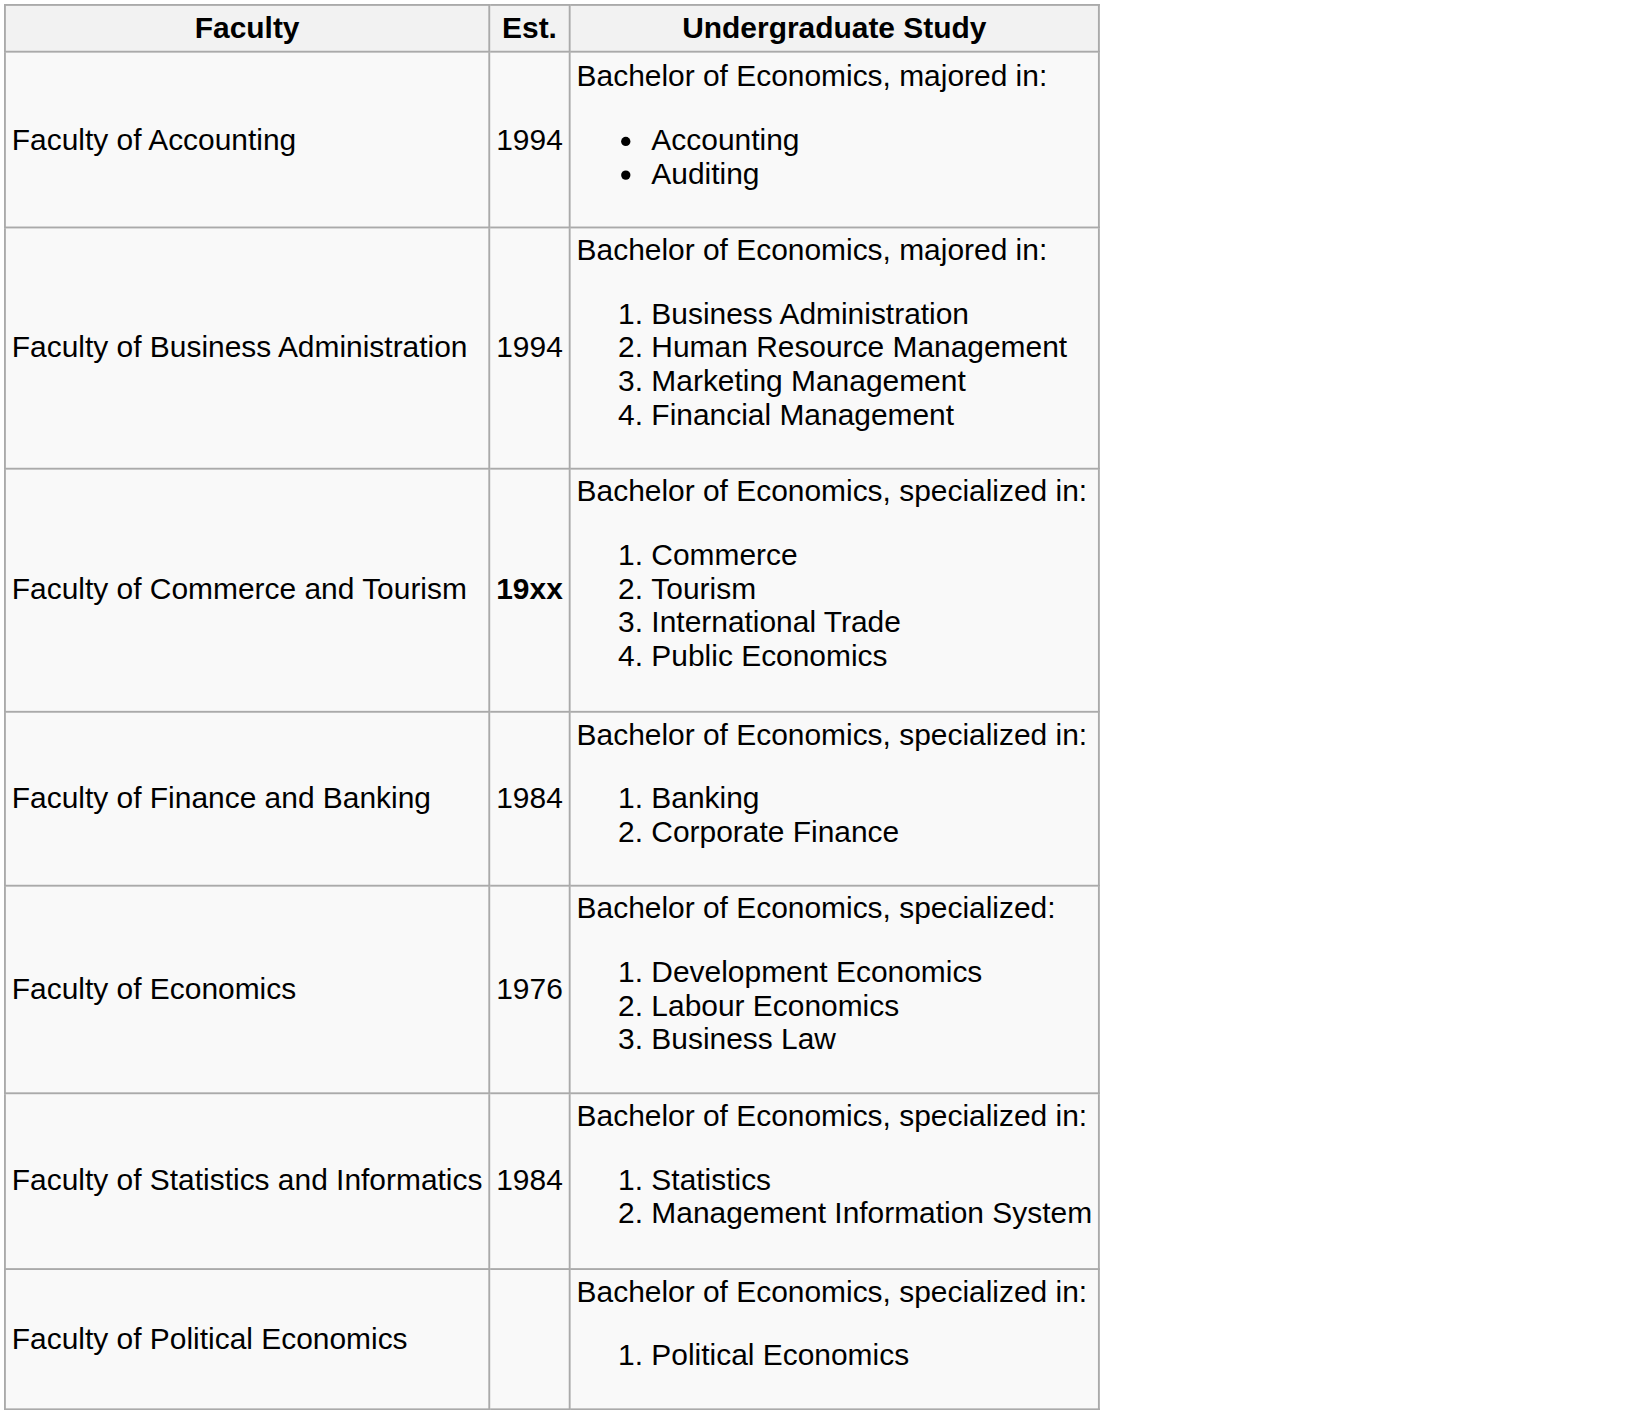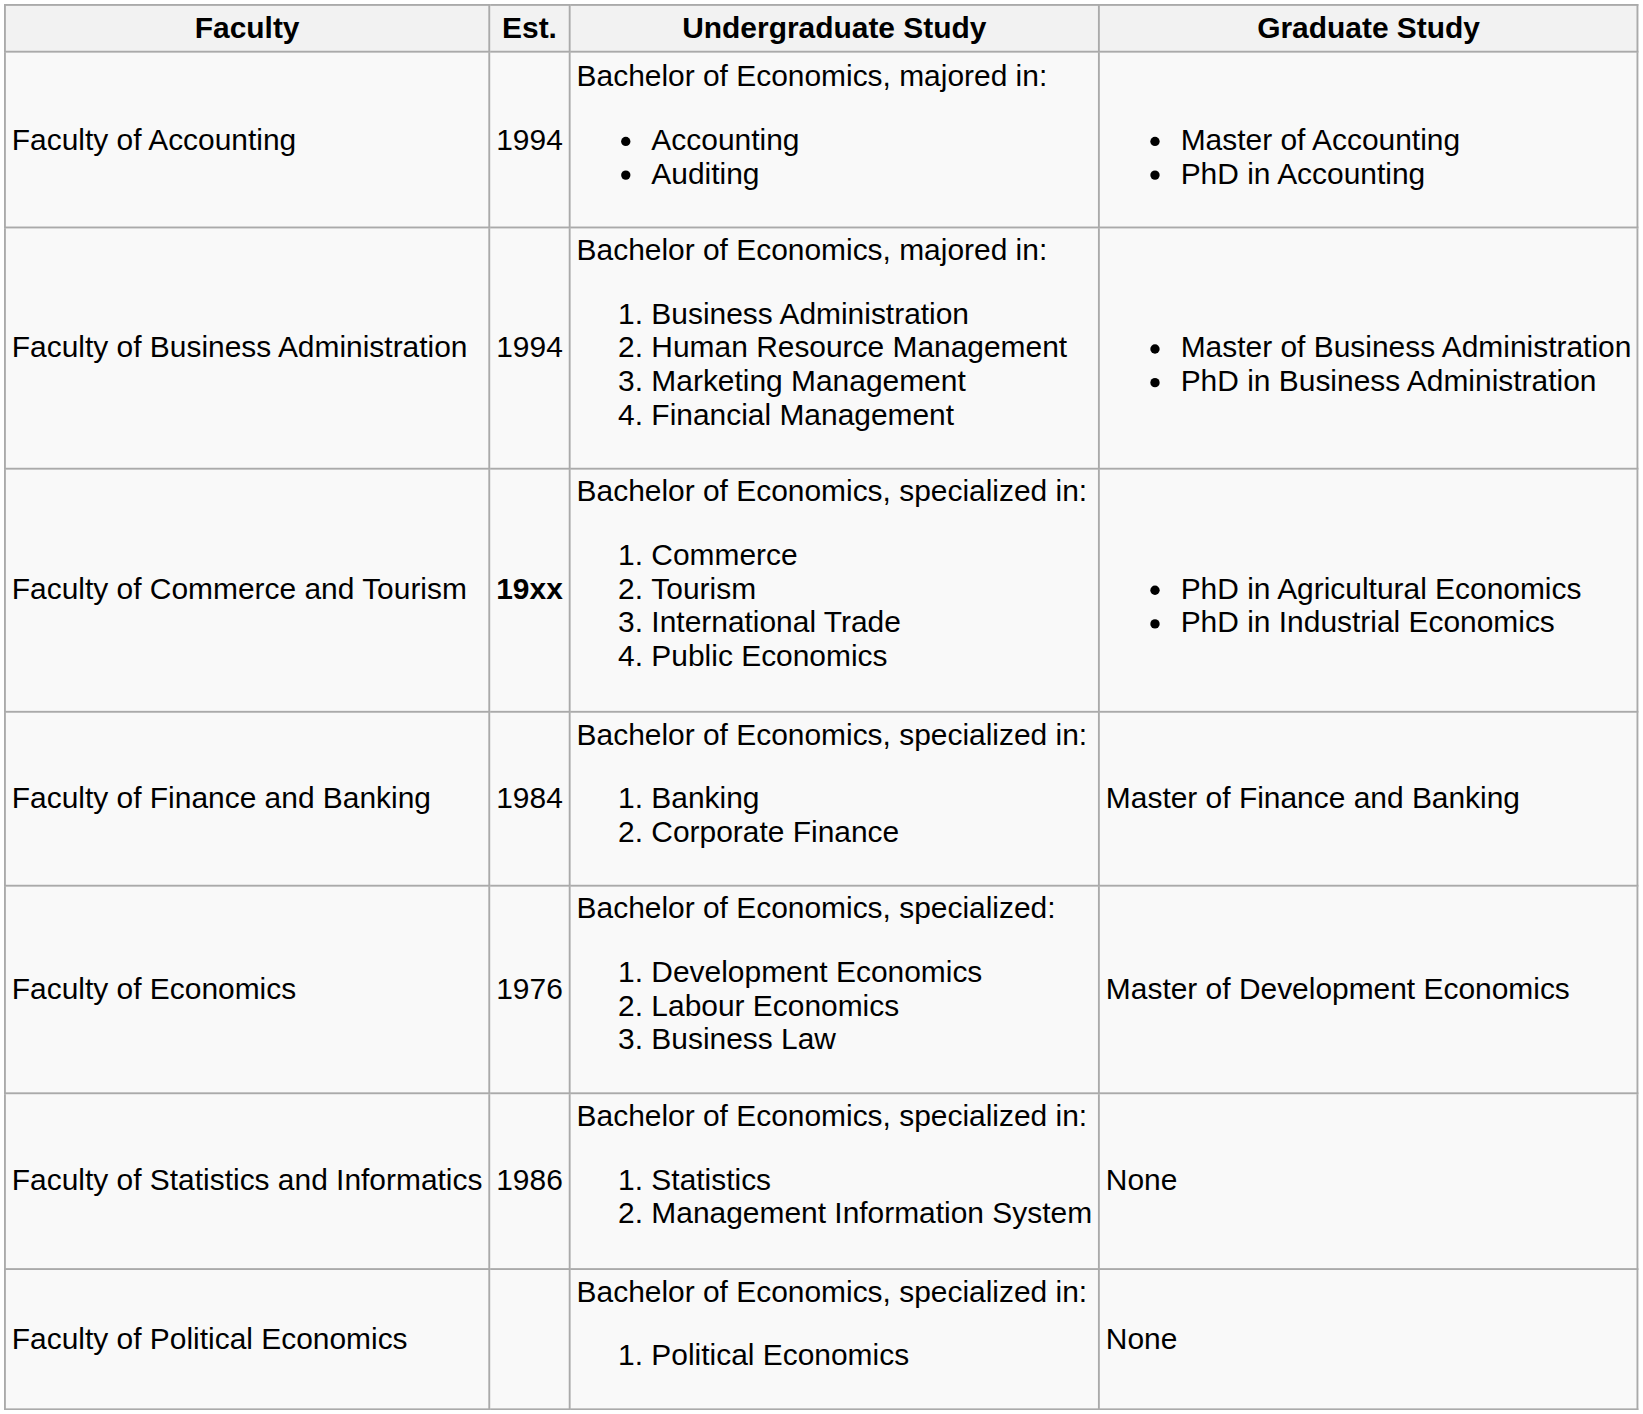+ column: Graduate Study | Master of Accounting PhD in Accounting | Master of Business Administration PhD in Business Administration | PhD in Agricultural Economics PhD in Industrial Economics | Master of Finance and Banking | Master of Development Economics | None | None
Faculty of Statistics and Informatics | Est.: 1984 -> 1986
